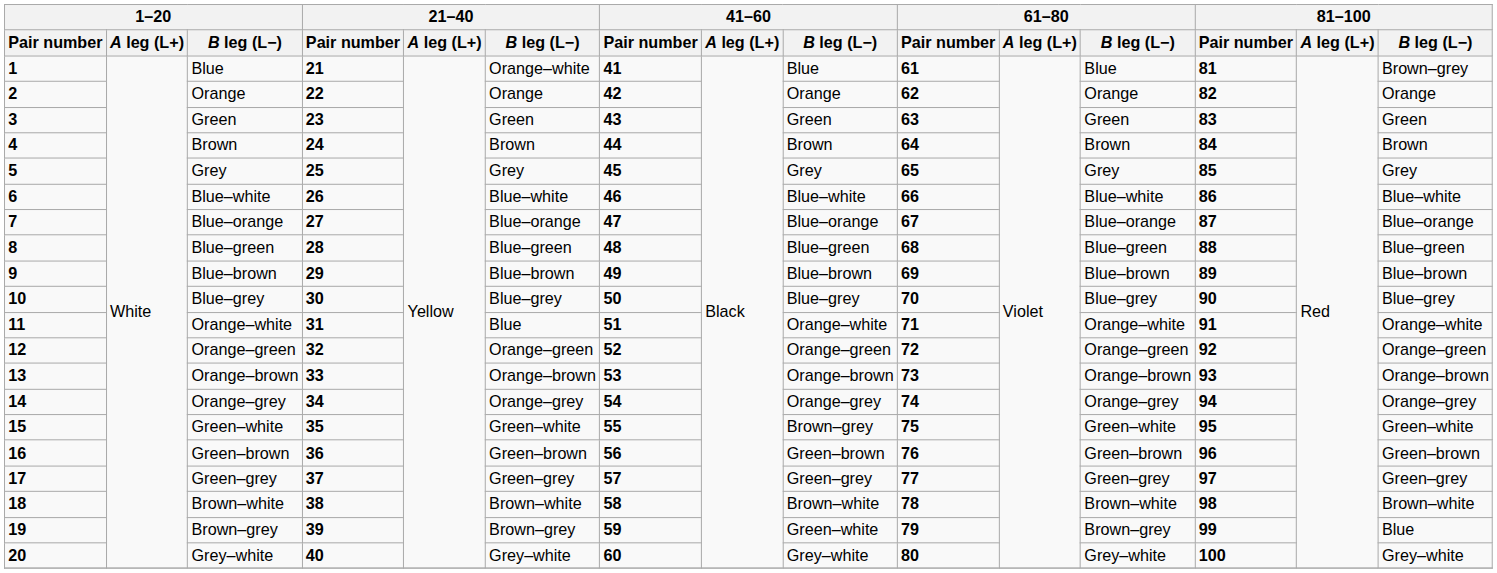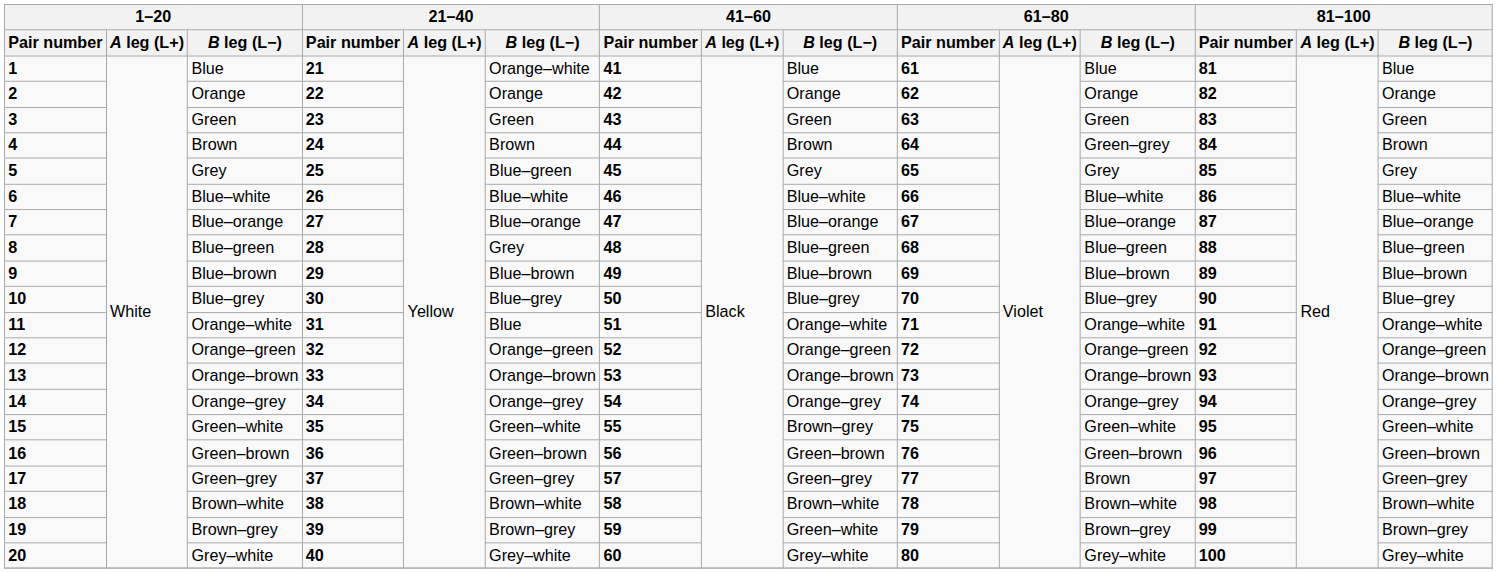row 3 | 81–100 / B leg (L−): Brown–grey -> Blue
row 6 | 61–80 / B leg (L−): Brown -> Green–grey
row 7 | 21–40 / B leg (L−): Grey -> Blue–green
row 10 | 21–40 / B leg (L−): Blue–green -> Grey
row 19 | 61–80 / B leg (L−): Green–grey -> Brown
row 21 | 81–100 / B leg (L−): Blue -> Brown–grey
